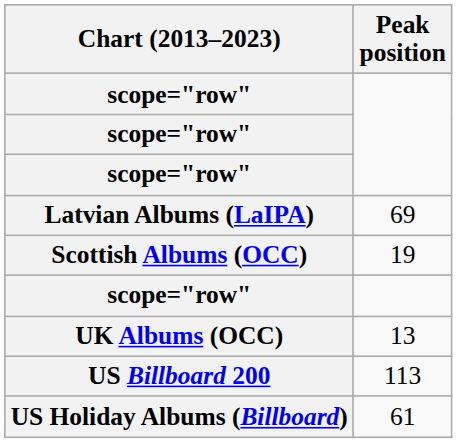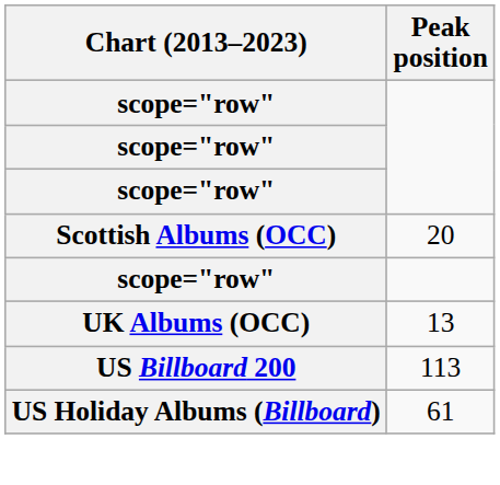- row: Latvian Albums (LaIPA) | 69
Scottish Albums (OCC) | Peak position: 19 -> 20
